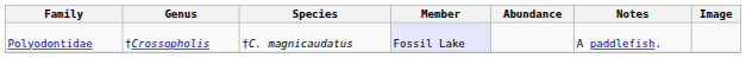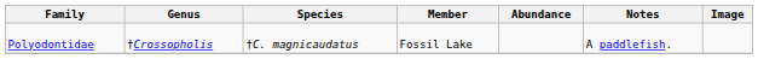Polyodontidae | Member: lavender background -> no background
